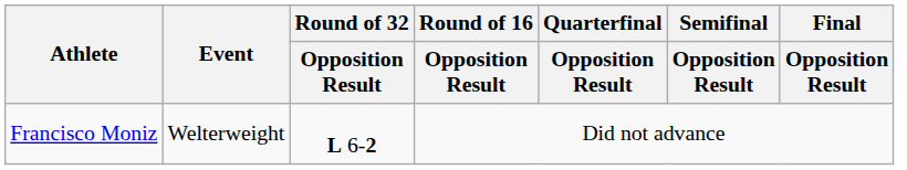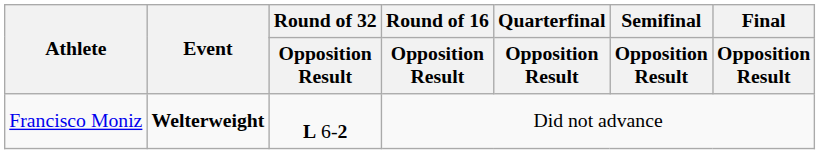Francisco Moniz | Event: normal -> bold
